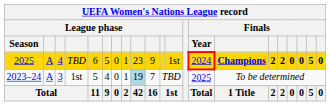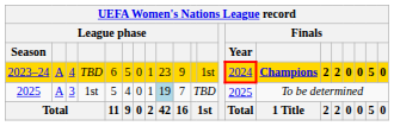row 4 | League phase / Season: 2025 -> 2023–24
row 5 | League phase / Season: 2023–24 -> 2025
